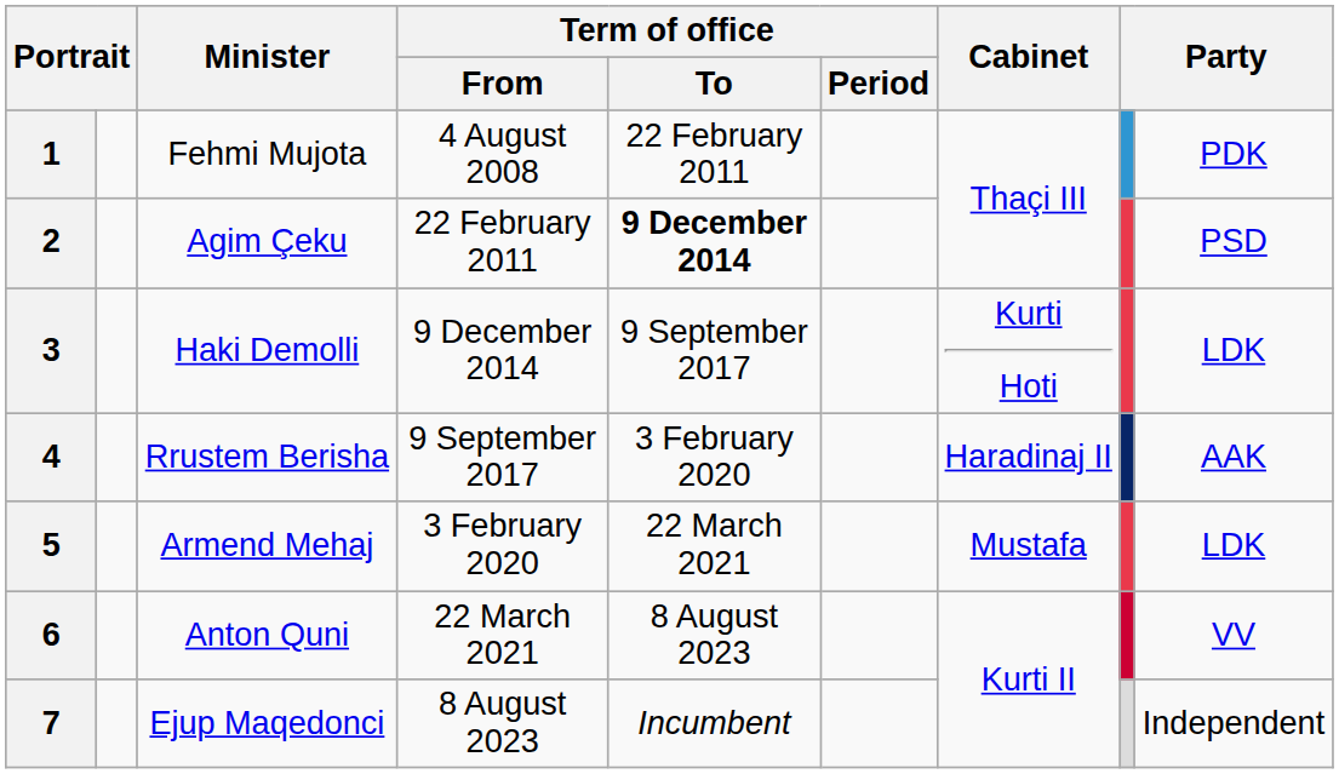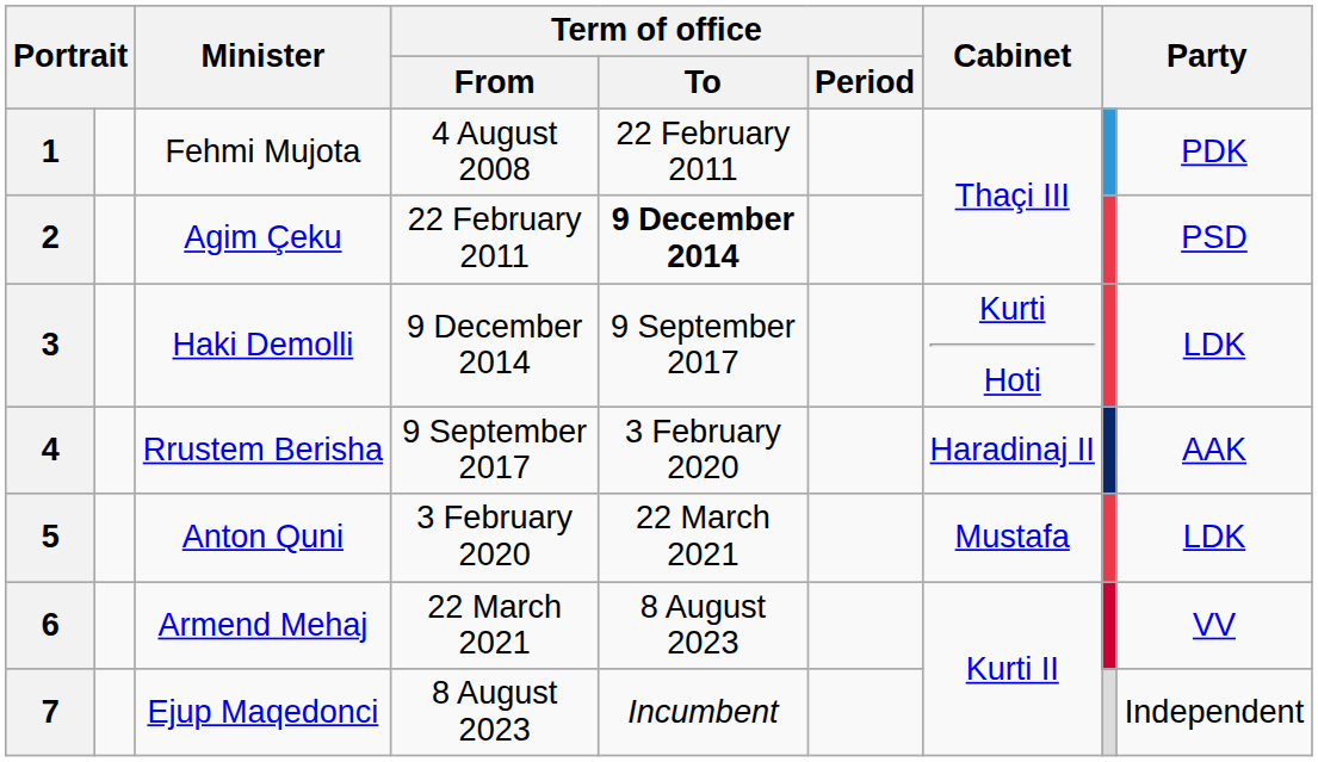5 | Minister: Armend Mehaj -> Anton Quni
6 | Minister: Anton Quni -> Armend Mehaj
